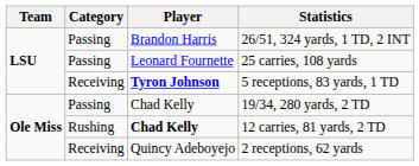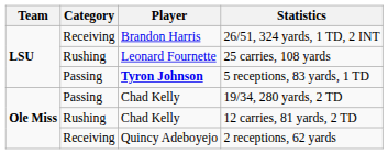26/51, 324 yards, 1 TD, 2 INT | Category: Passing -> Receiving
25 carries, 108 yards | Category: Passing -> Rushing
5 receptions, 83 yards, 1 TD | Category: Receiving -> Passing
12 carries, 81 yards, 2 TD | Player: bold -> normal
